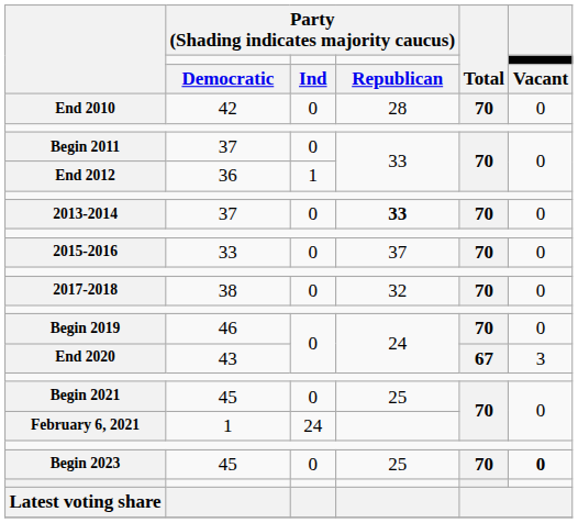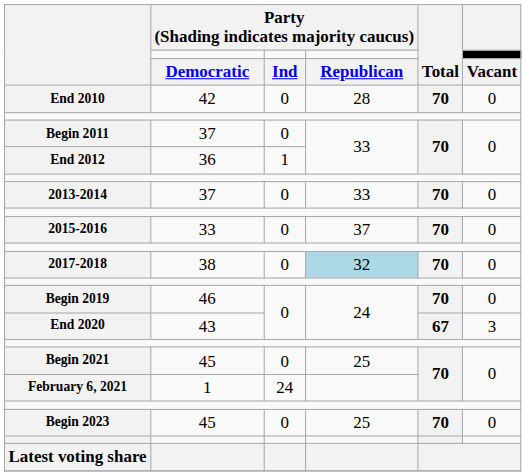2013-2014 | column 4: bold -> normal
2017-2018 | column 4: no background -> lightblue background
Begin 2023 | column 6: bold -> normal
